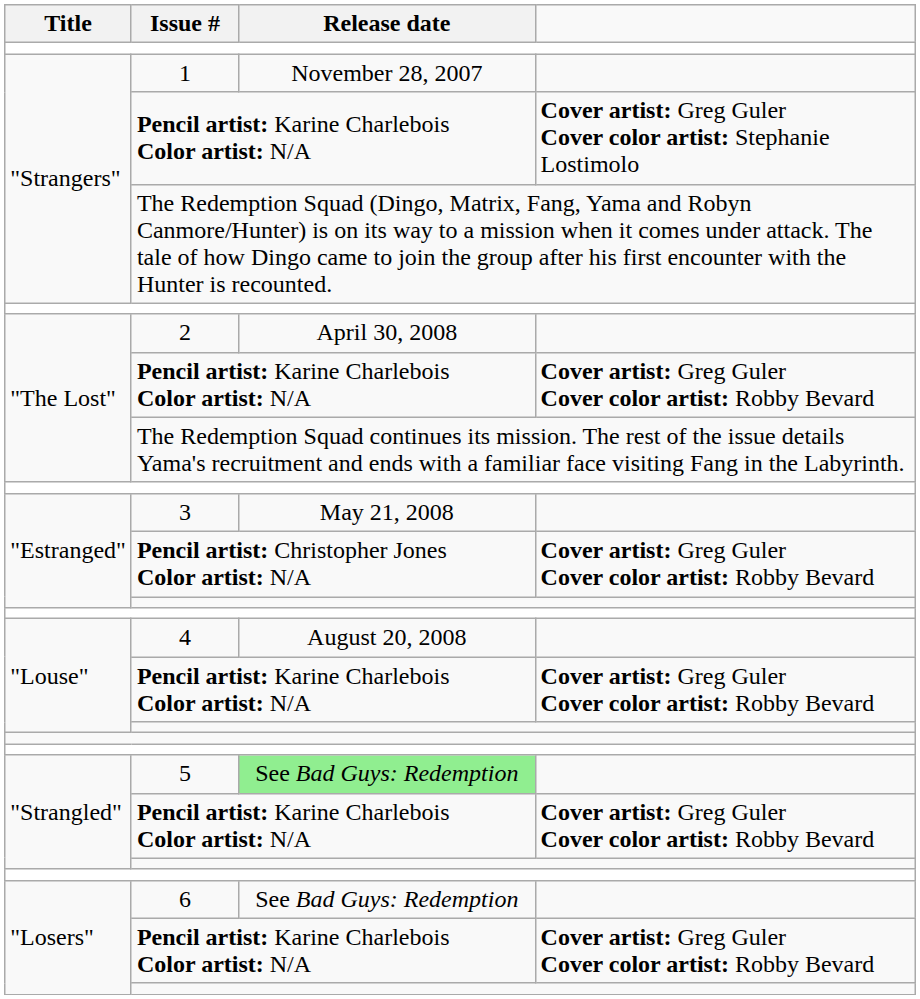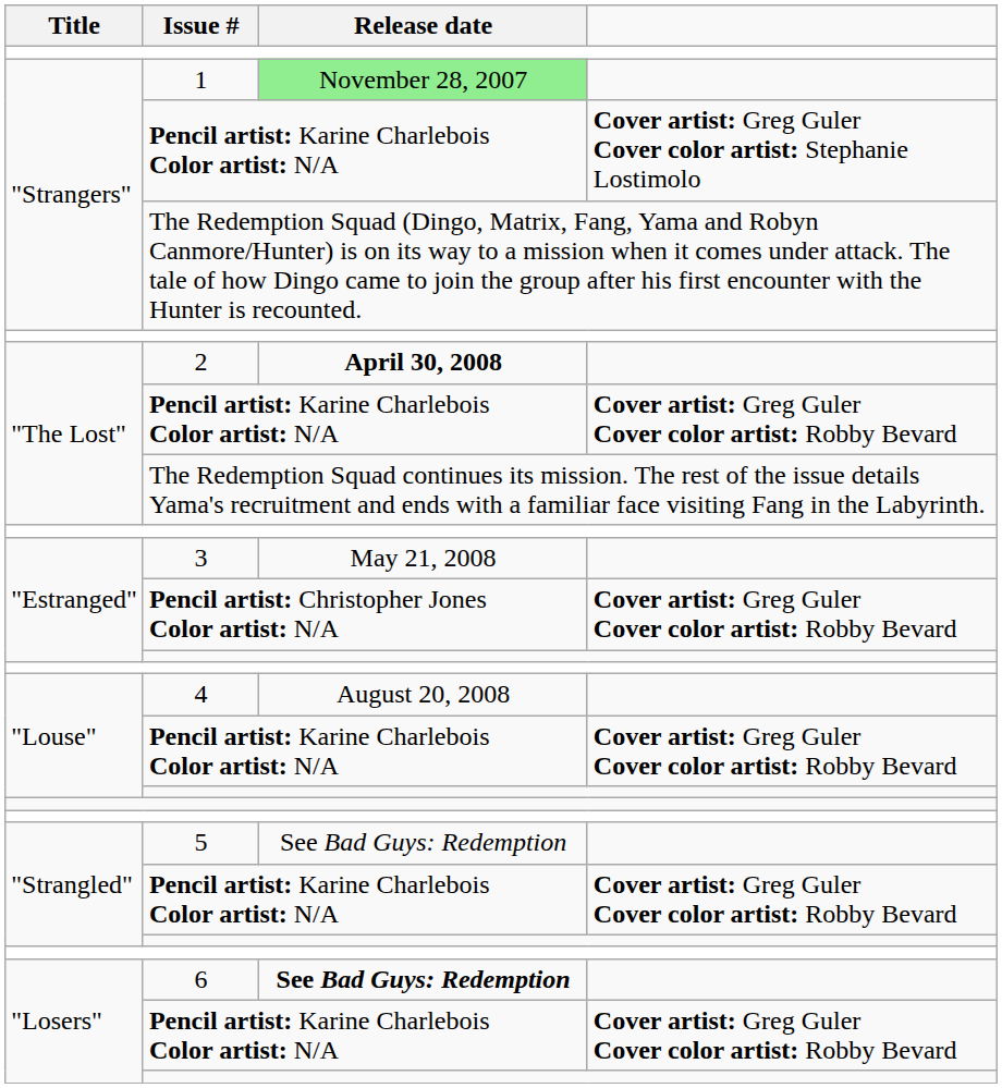1 | Release date: no background -> lightgreen background
2 | Release date: normal -> bold
5 | Release date: lightgreen background -> no background
6 | Release date: normal -> bold
